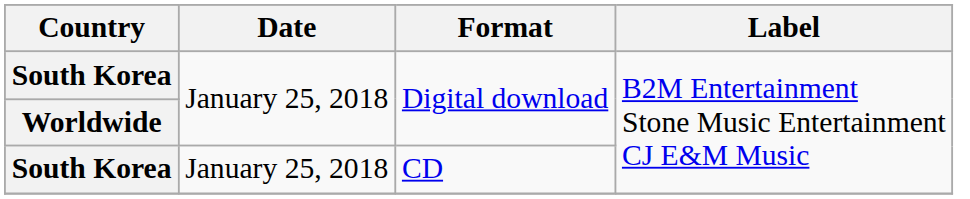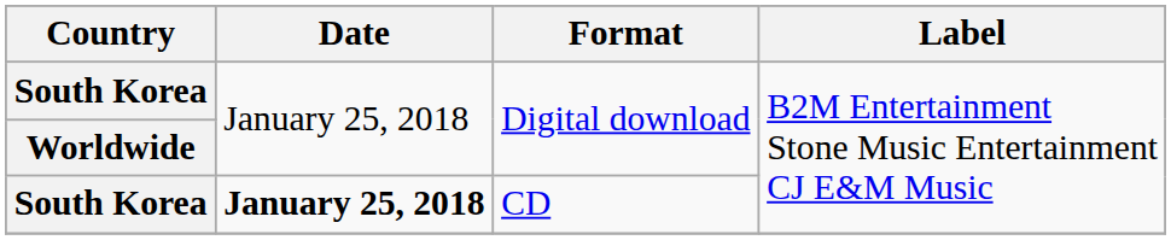CD | Date: normal -> bold
